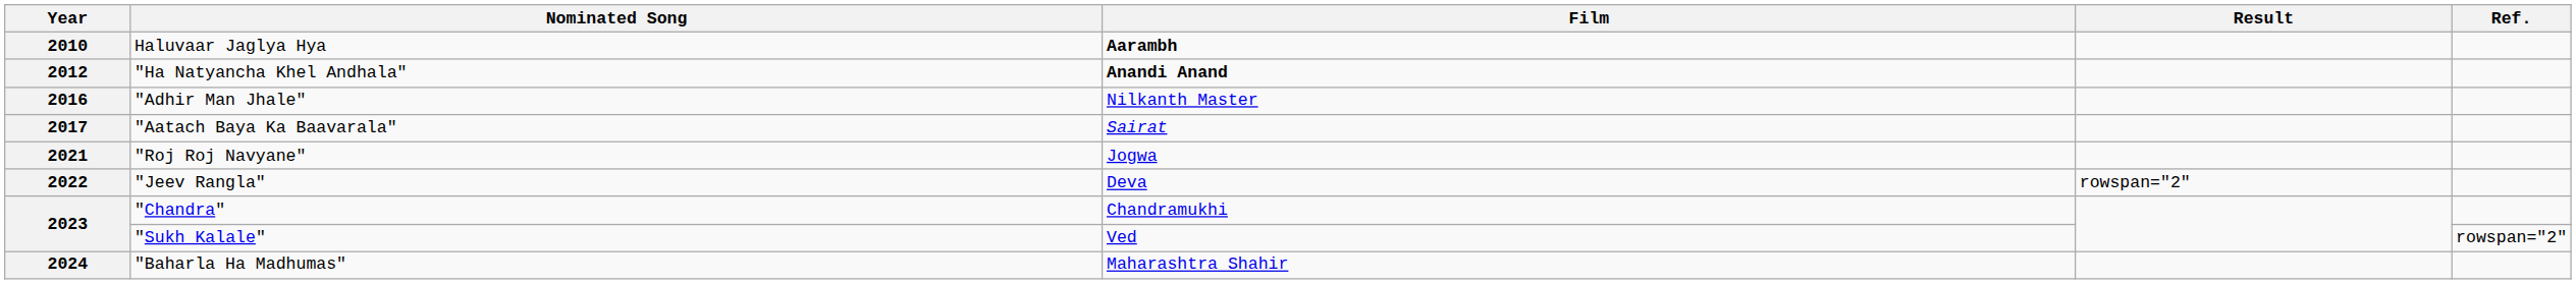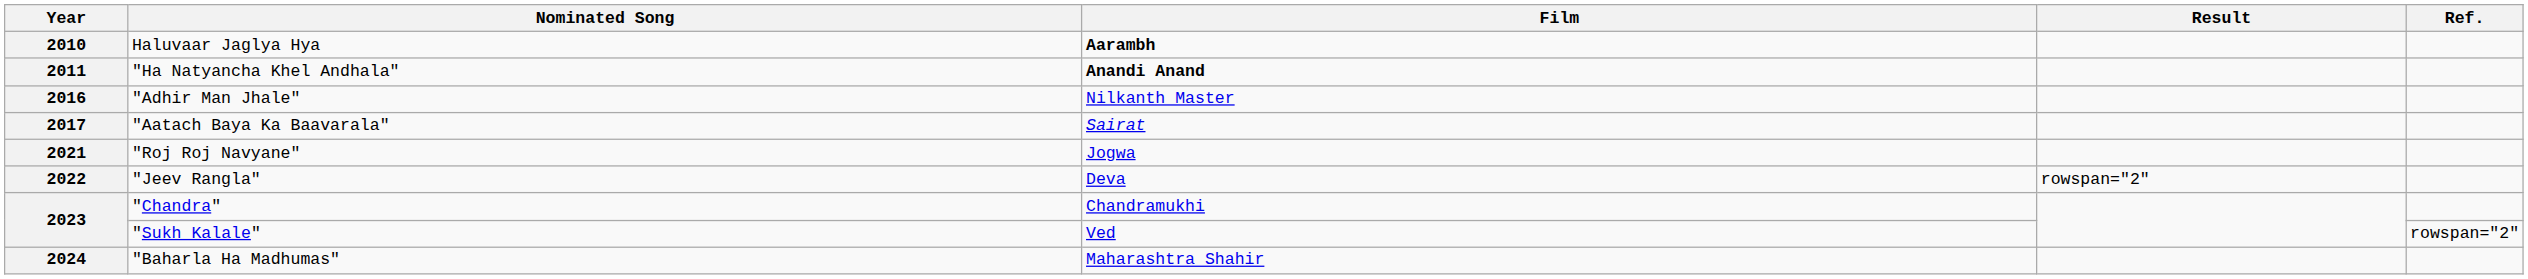"Ha Natyancha Khel Andhala" | Year: 2012 -> 2011
